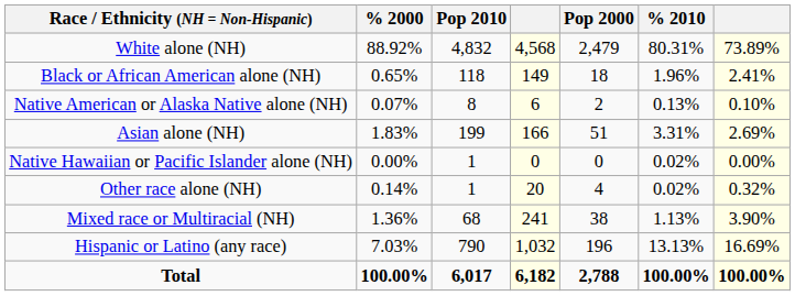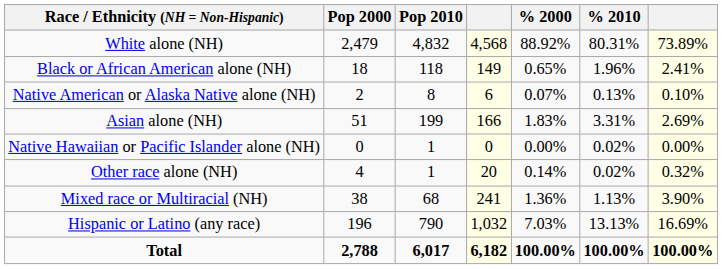columns swapped: Pop 2000 <-> % 2000
